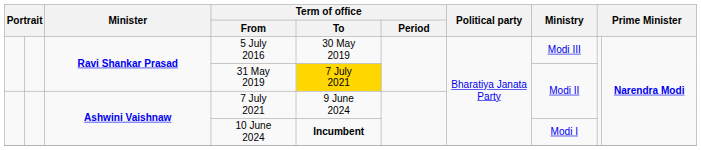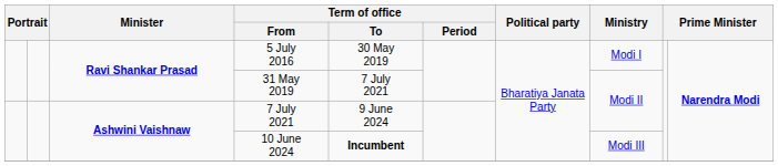5 July 2016 | Ministry: Modi III -> Modi I
31 May 2019 | Term of office / To: gold background -> no background
10 June 2024 | Ministry: Modi I -> Modi III
